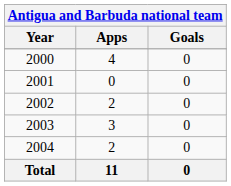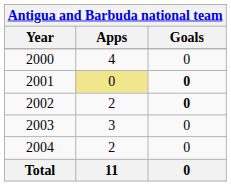2001 | Apps: no background -> khaki background
2001 | Goals: normal -> bold
2002 | Goals: normal -> bold
